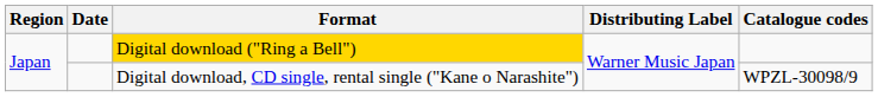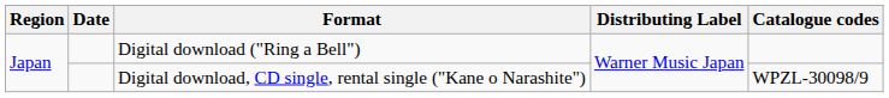Digital download ("Ring a Bell") | Format: gold background -> no background
